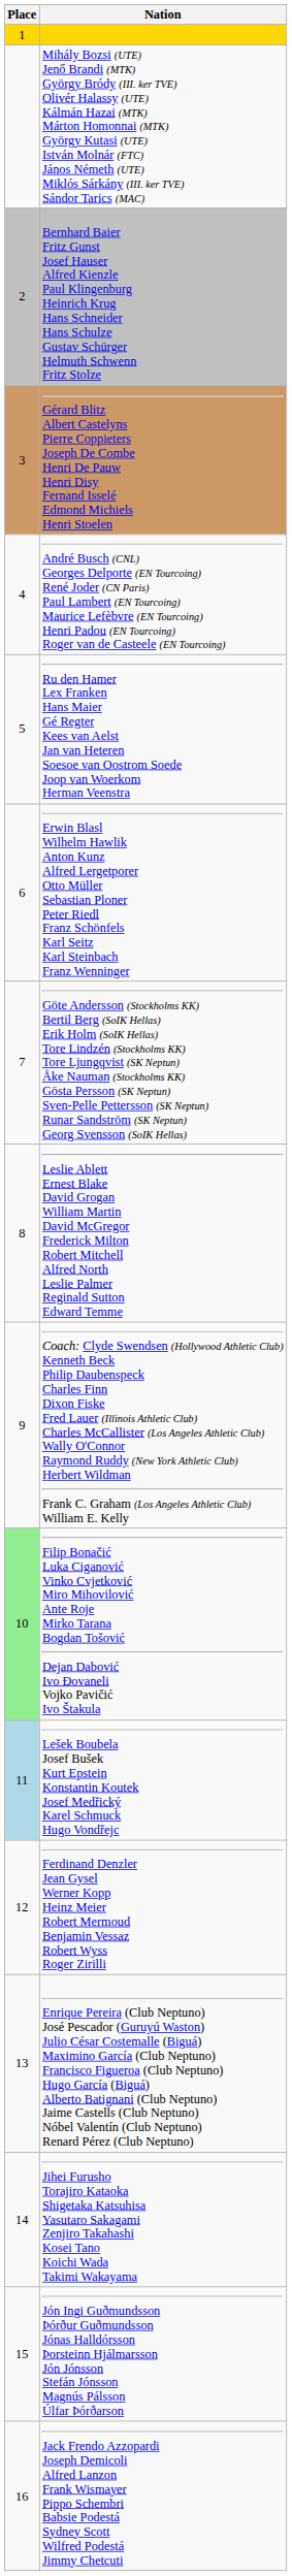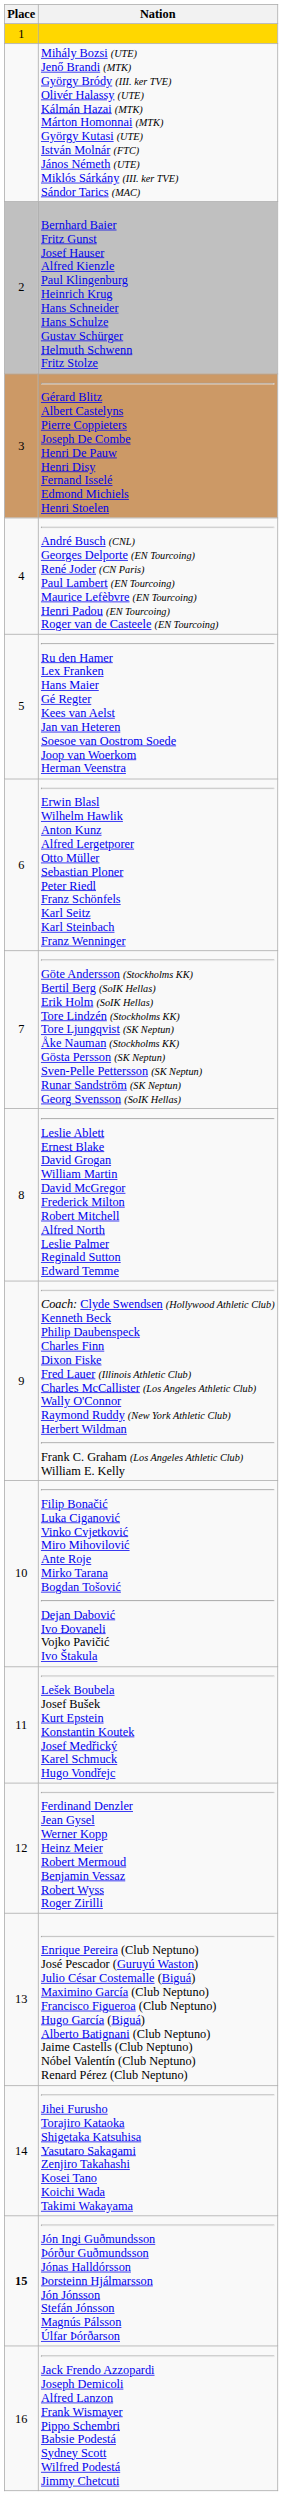row 12 | Place: lightgreen background -> no background
row 13 | Place: lightblue background -> no background
row 17 | Place: normal -> bold
